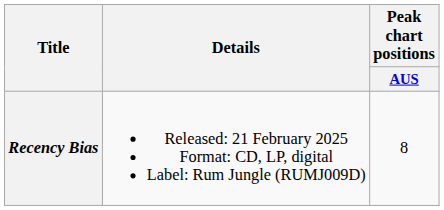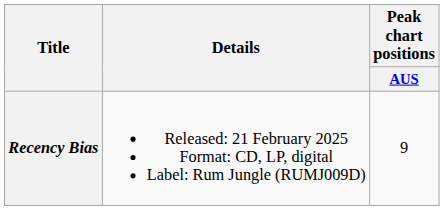Recency Bias | Peak chart positions / AUS: 8 -> 9
